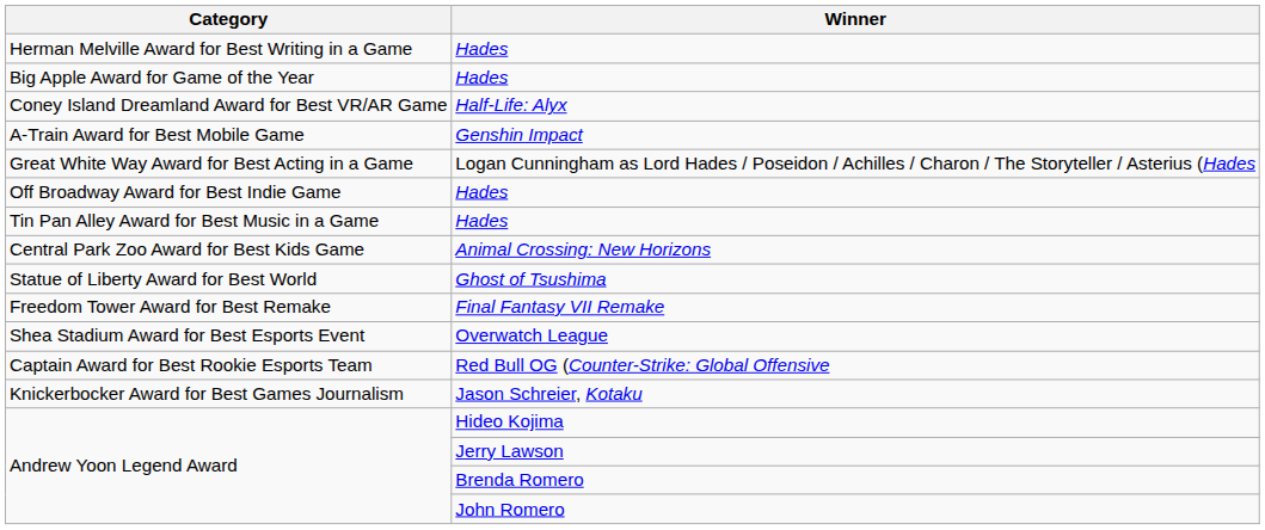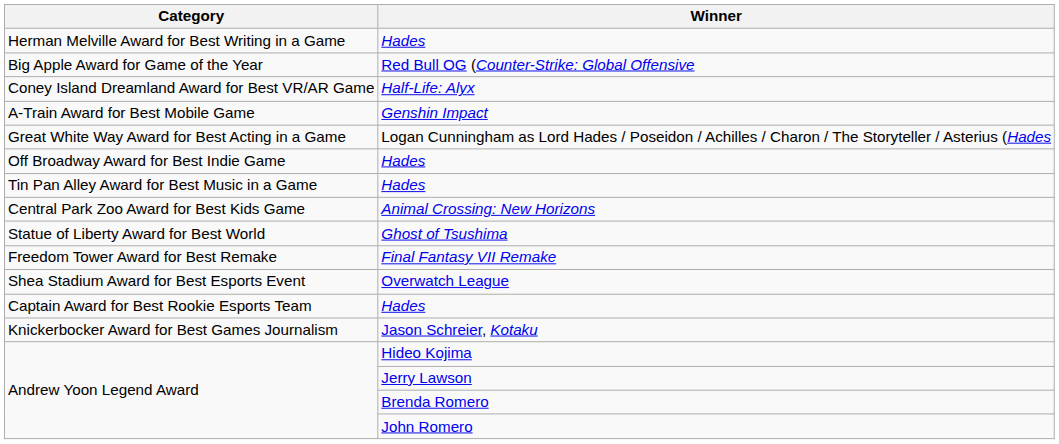row 3 | Winner: Hades -> Red Bull OG (Counter-Strike: Global Offensive
row 13 | Winner: Red Bull OG (Counter-Strike: Global Offensive -> Hades
